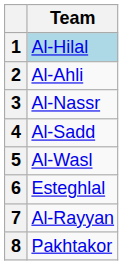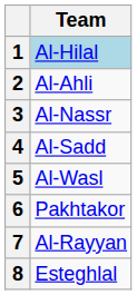6 | Team: Esteghlal -> Pakhtakor
8 | Team: Pakhtakor -> Esteghlal
